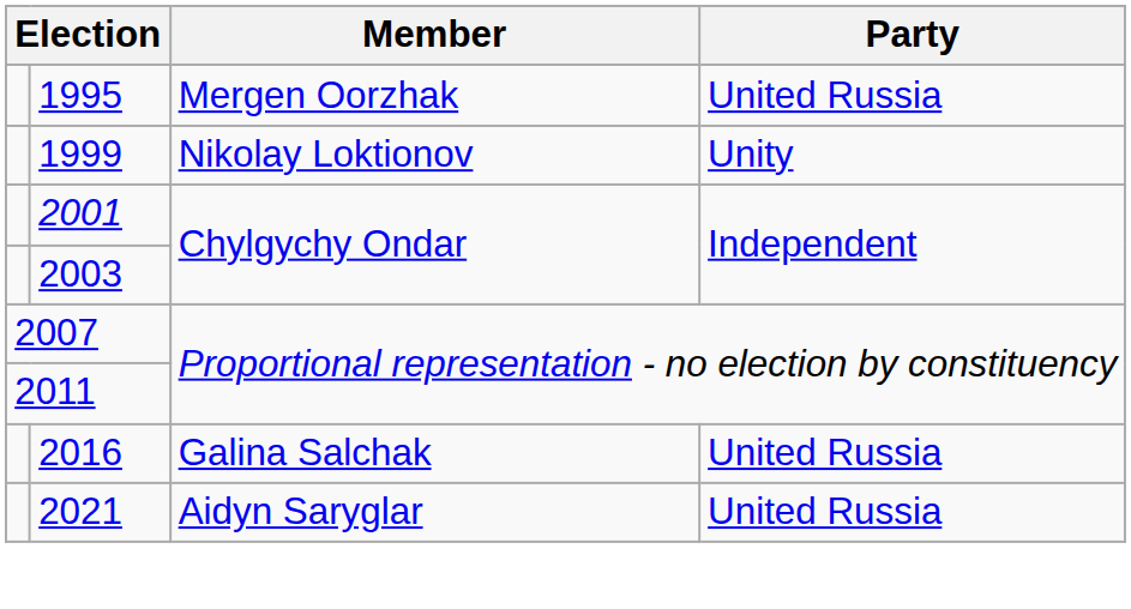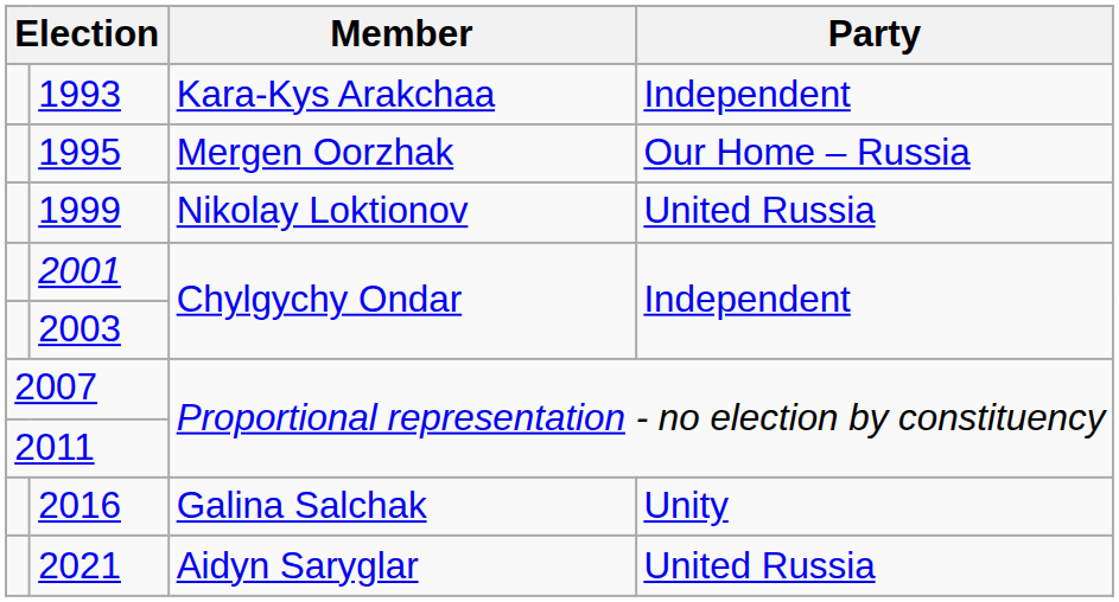+ row: 1993 | Kara-Kys Arakchaa | Independent
1995 | Party: United Russia -> Our Home – Russia
1999 | Party: Unity -> United Russia
2016 | Party: United Russia -> Unity
